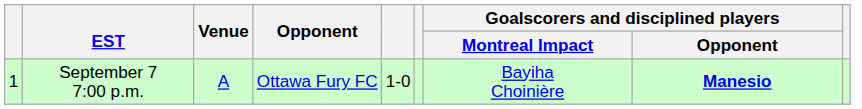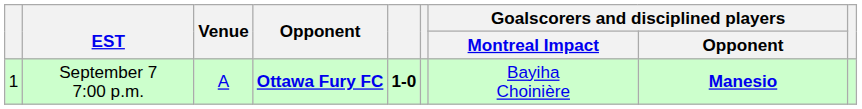September 7 7:00 p.m. | Opponent: normal -> bold
September 7 7:00 p.m. | column 5: normal -> bold
